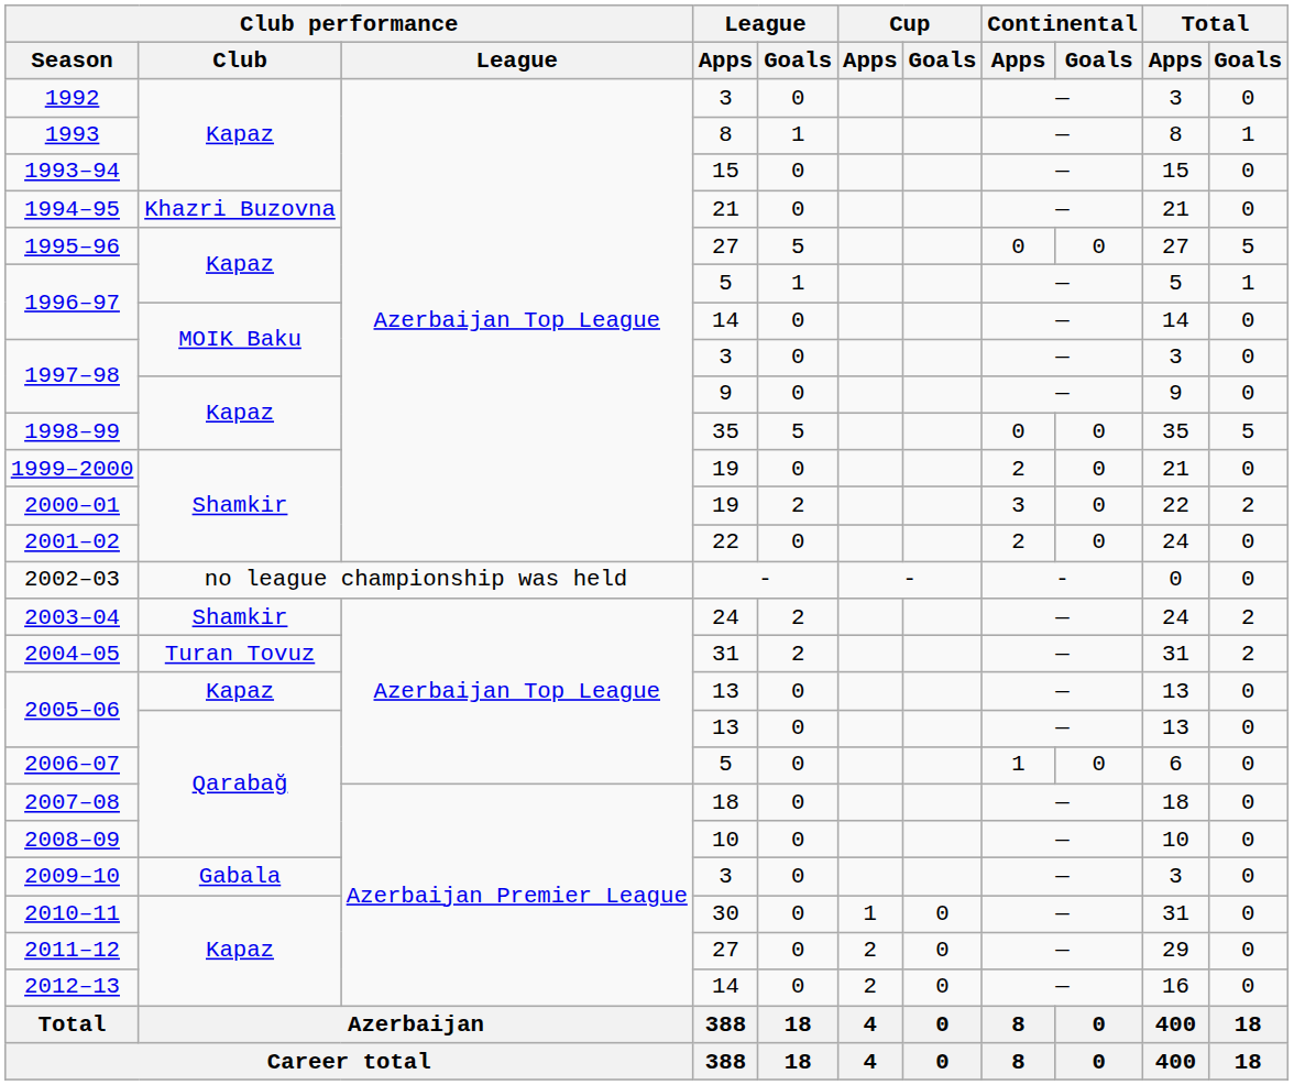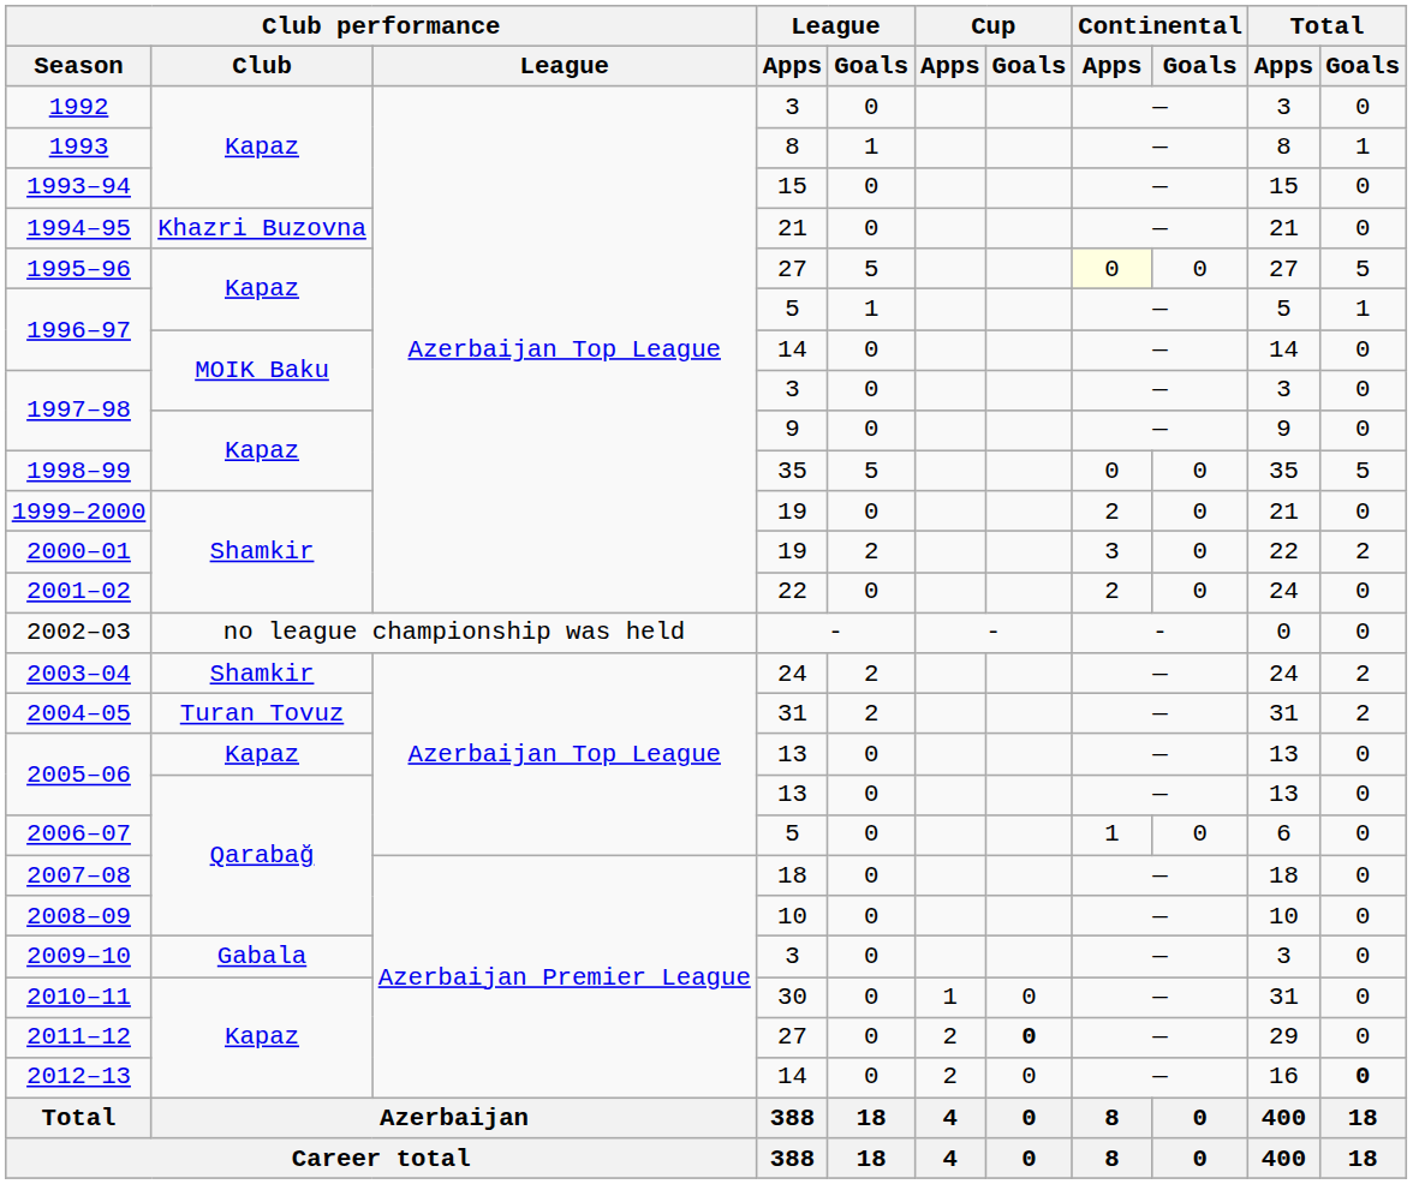1995–96 | Continental / Apps: no background -> lightyellow background
2011–12 | Cup / Goals: normal -> bold
2012–13 | Total / Goals: normal -> bold
